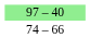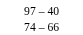97 – 40 | column 1: lightgreen background -> no background
